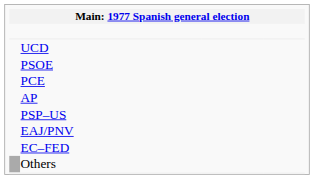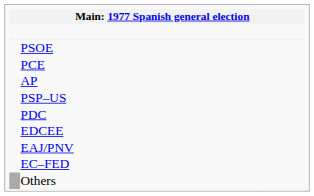- row: UCD
+ row: PDC
+ row: EDCEE
